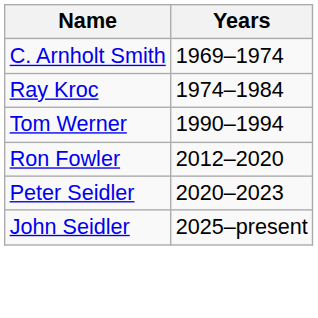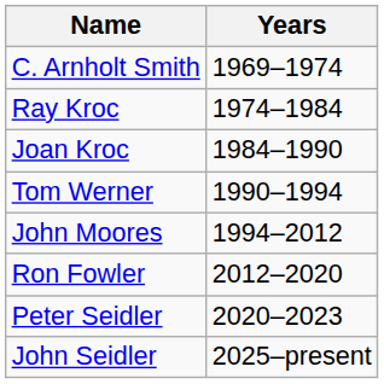+ row: Joan Kroc | 1984–1990
+ row: John Moores | 1994–2012
